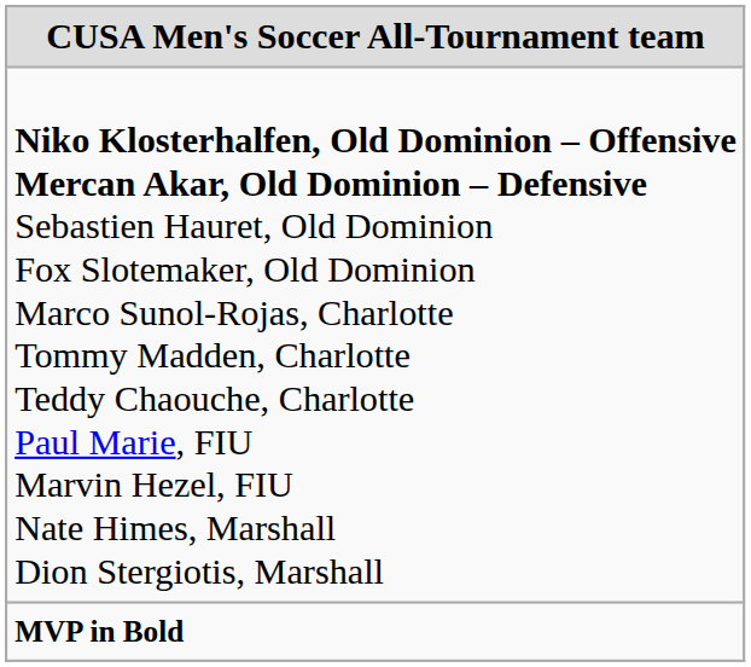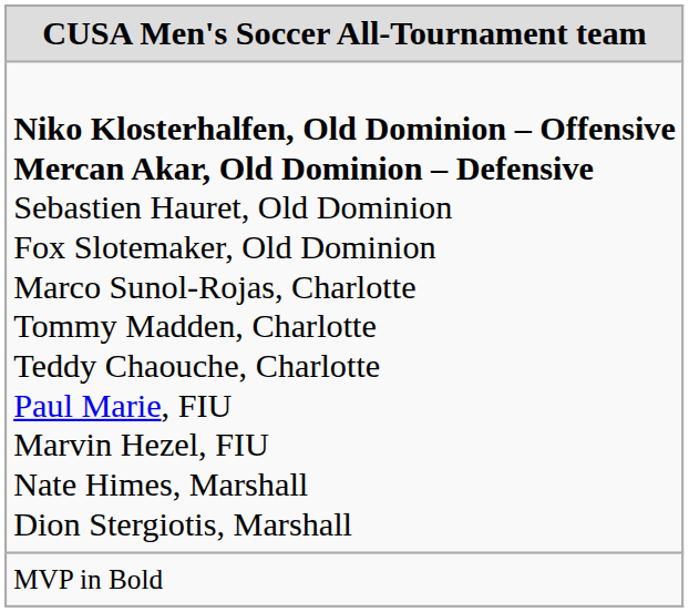MVP in Bold | column 1: bold -> normal
